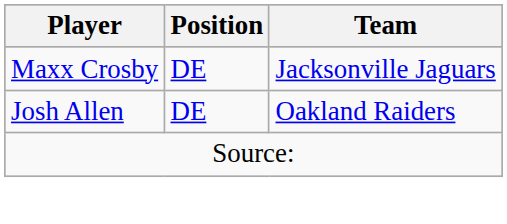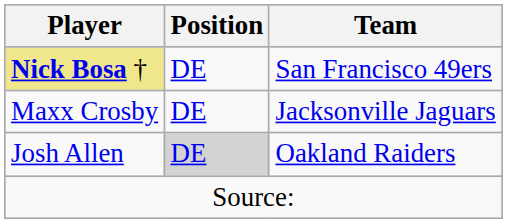+ row: Nick Bosa † | DE | San Francisco 49ers
Josh Allen | Position: no background -> lightgrey background
